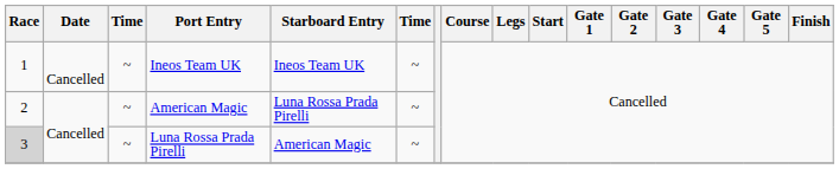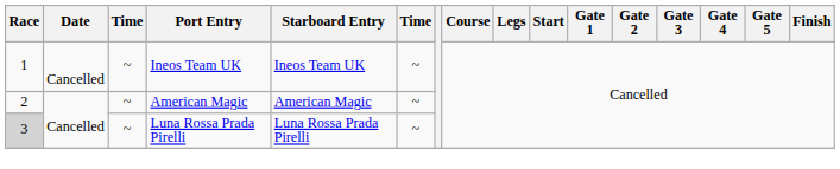row 3 | Starboard Entry: Luna Rossa Prada Pirelli -> American Magic
row 4 | Starboard Entry: American Magic -> Luna Rossa Prada Pirelli
